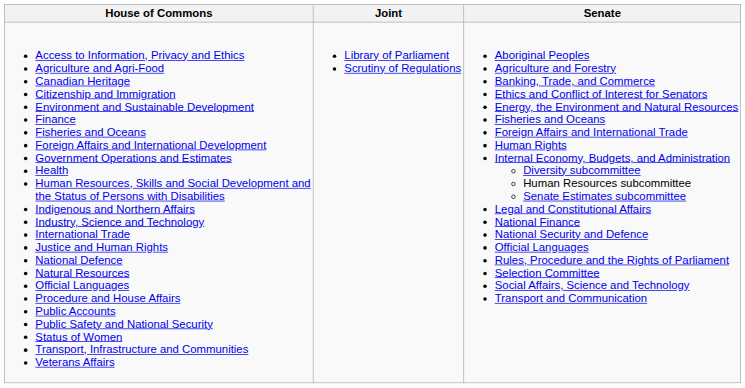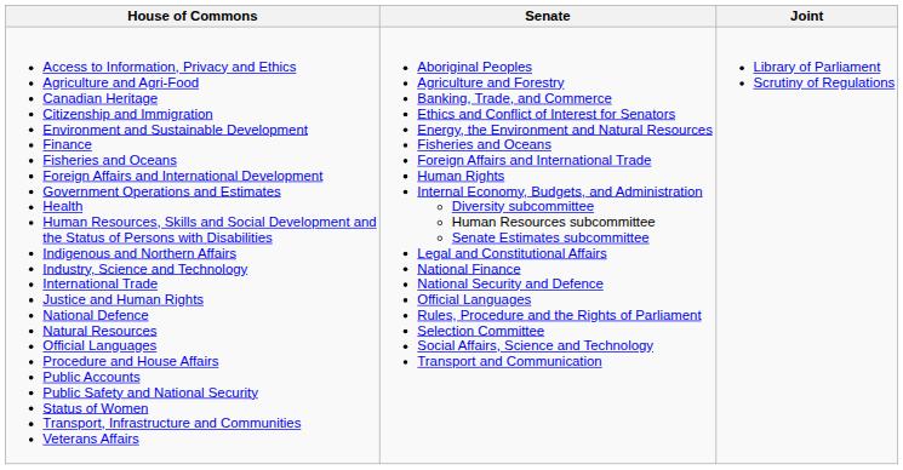columns swapped: Joint <-> Senate
